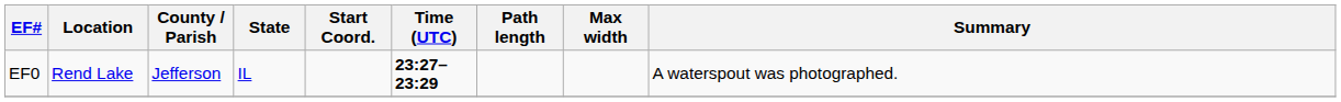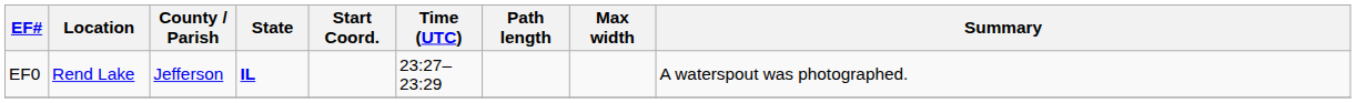EF0 | State: normal -> bold
EF0 | Time (UTC): bold -> normal
